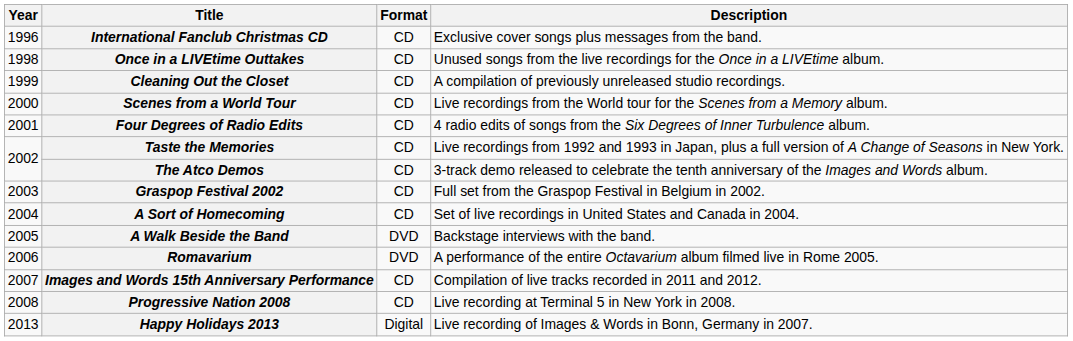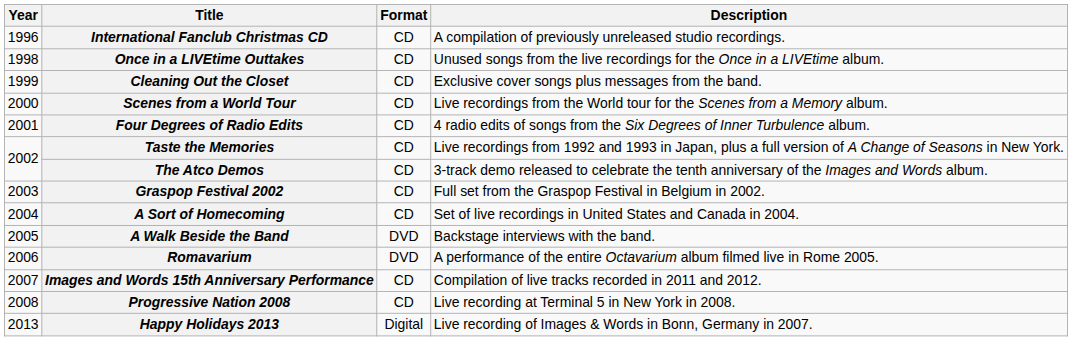International Fanclub Christmas CD | Description: Exclusive cover songs plus messages from the band. -> A compilation of previously unreleased studio recordings.
Cleaning Out the Closet | Description: A compilation of previously unreleased studio recordings. -> Exclusive cover songs plus messages from the band.
